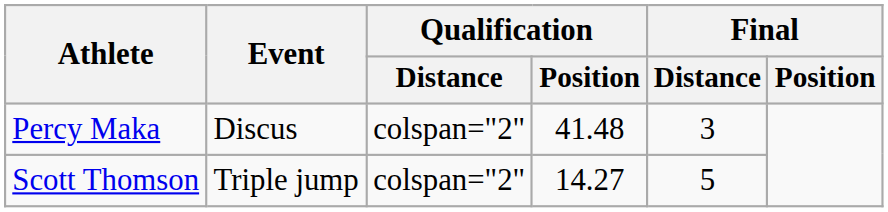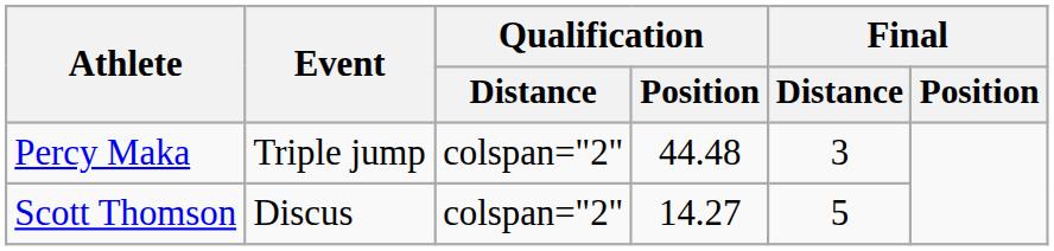Percy Maka | Event: Discus -> Triple jump
Percy Maka | Qualification / Position: 41.48 -> 44.48
Scott Thomson | Event: Triple jump -> Discus
